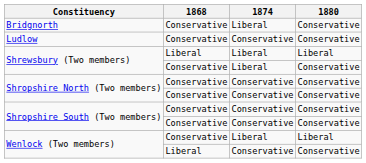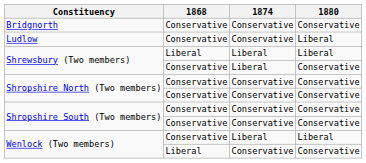Bridgnorth | 1874: Liberal -> Conservative
Ludlow | 1880: Conservative -> Liberal
